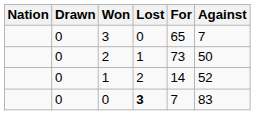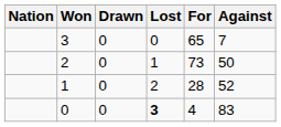columns swapped: Won <-> Drawn
row 4 | For: 14 -> 28
row 5 | For: 7 -> 4
